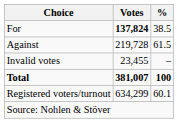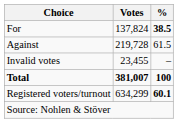For | Votes: bold -> normal
For | %: normal -> bold
Registered voters/turnout | %: normal -> bold
